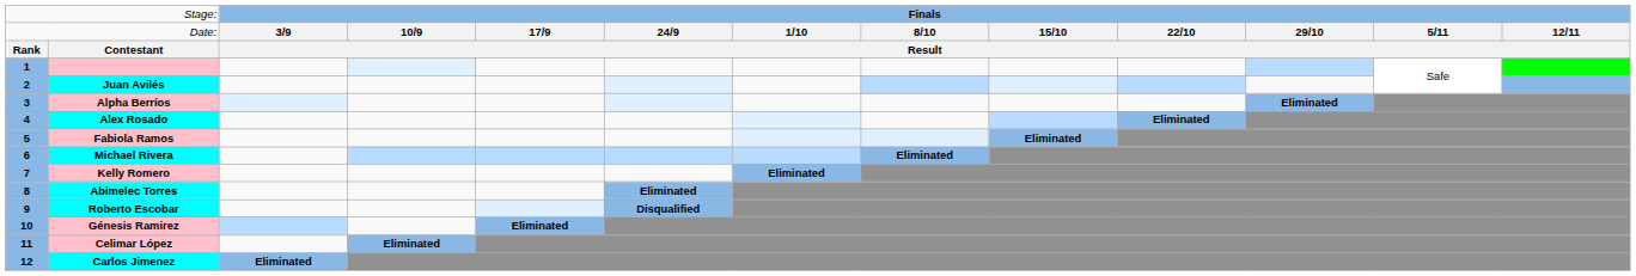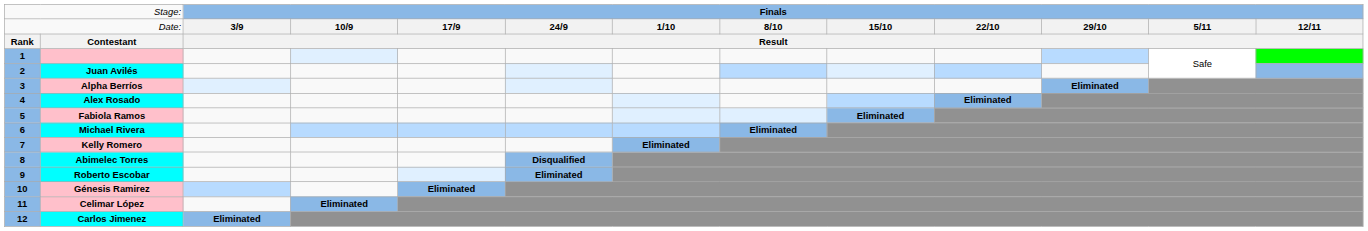Abimelec Torres | column 6: Eliminated -> Disqualified
Roberto Escobar | column 6: Disqualified -> Eliminated
